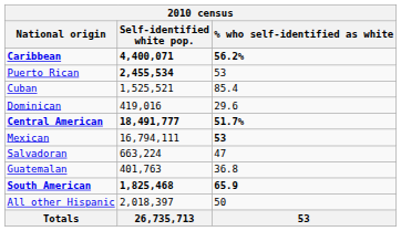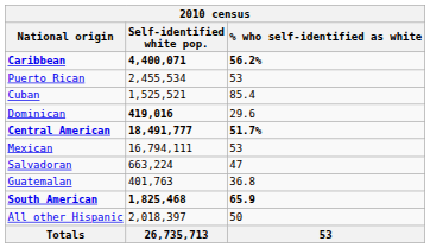Puerto Rican | Self-identified white pop.: bold -> normal
Dominican | Self-identified white pop.: normal -> bold
Mexican | % who self-identified as white: bold -> normal
